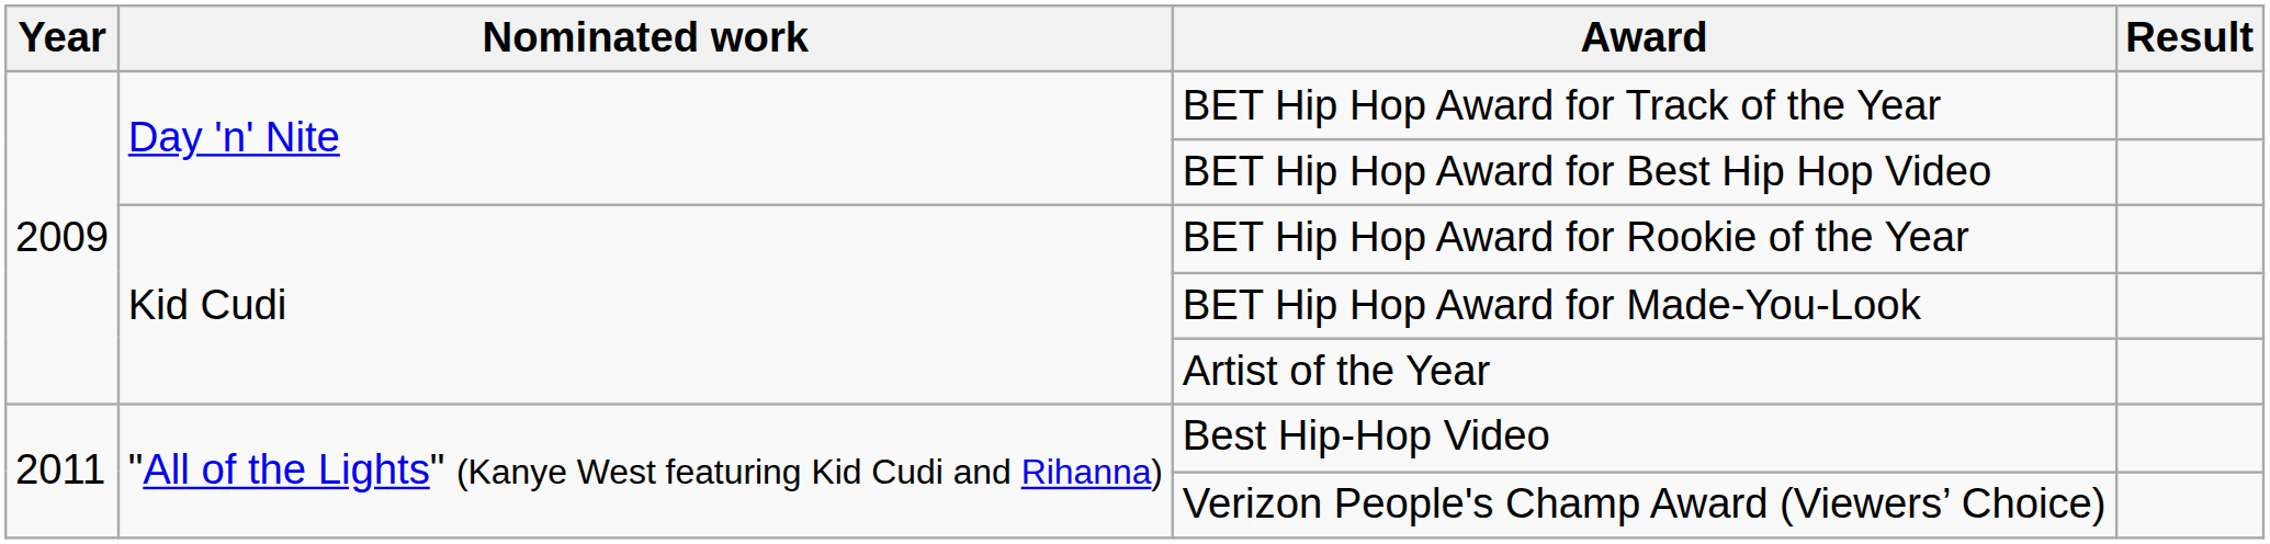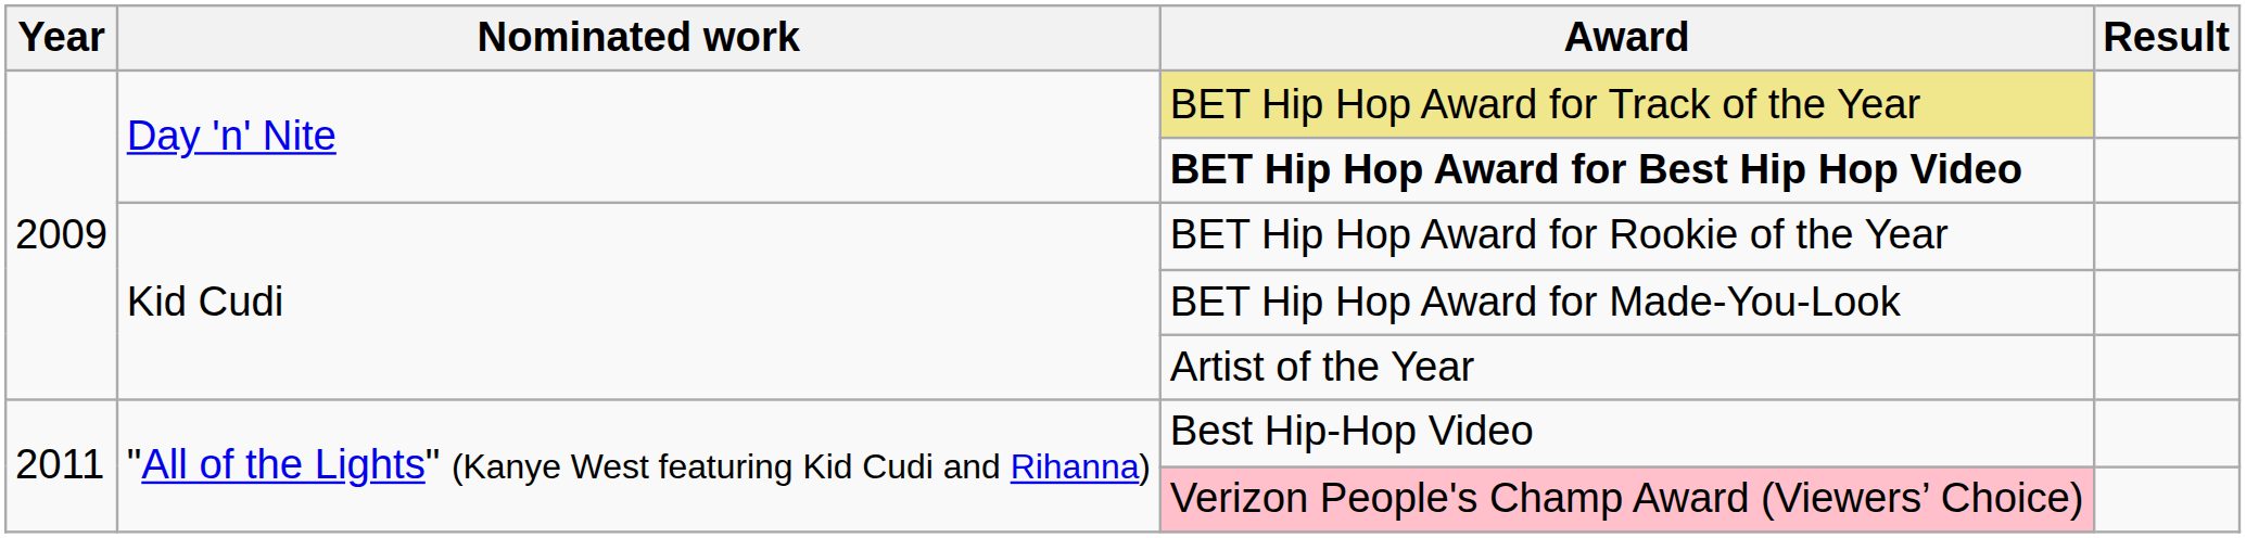BET Hip Hop Award for Track of the Year | Award: no background -> khaki background
BET Hip Hop Award for Best Hip Hop Video | Award: normal -> bold
Verizon People's Champ Award (Viewers’ Choice) | Award: no background -> pink background
